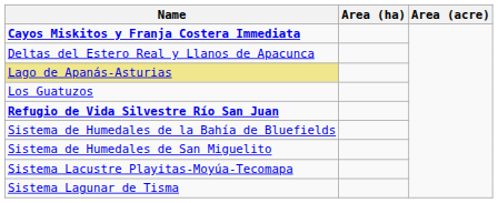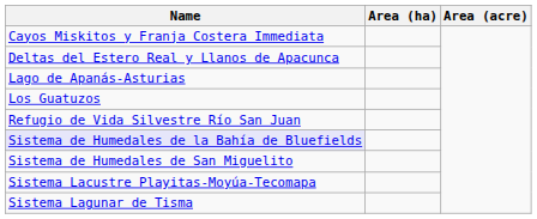Cayos Miskitos y Franja Costera Immediata | Name: bold -> normal
Lago de Apanás-Asturias | Name: khaki background -> no background
Refugio de Vida Silvestre Río San Juan | Name: bold -> normal
Sistema de Humedales de la Bahía de Bluefields | Name: no background -> lavender background
